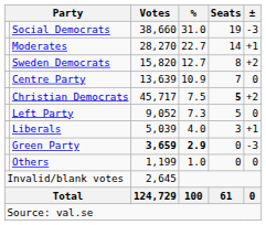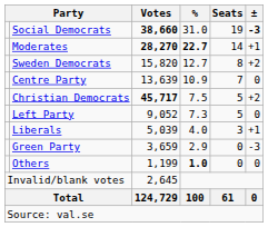Social Democrats | Votes: normal -> bold
Social Democrats | ±: normal -> bold
Moderates | Votes: normal -> bold
Moderates | %: normal -> bold
Christian Democrats | Votes: normal -> bold
Christian Democrats | Seats: bold -> normal
Green Party | Votes: bold -> normal
Green Party | %: bold -> normal
Others | %: normal -> bold
